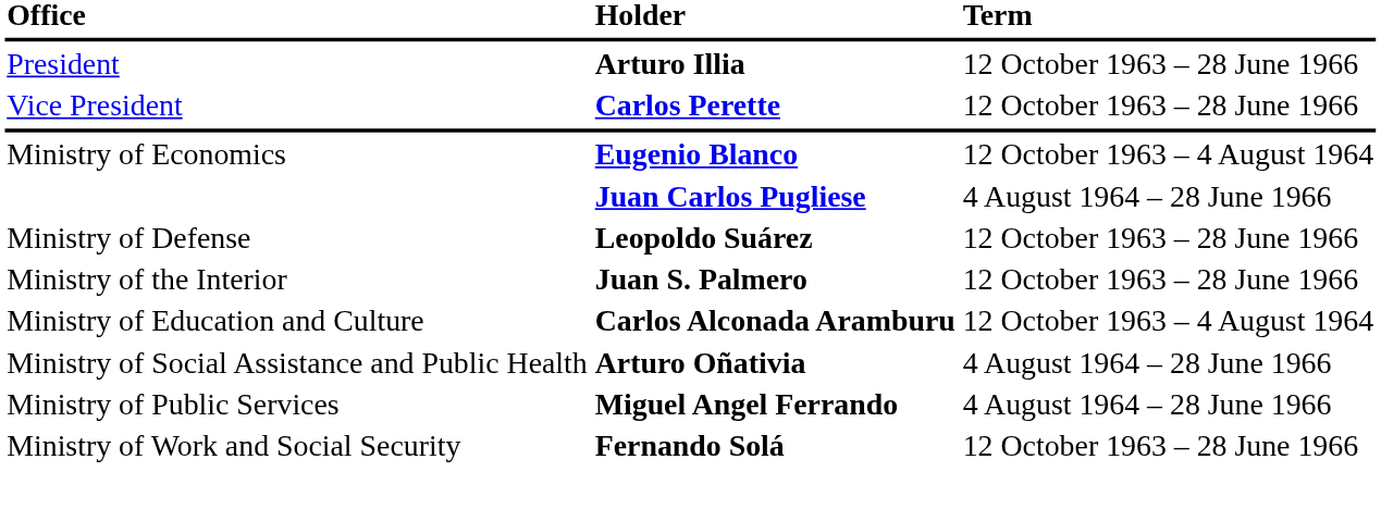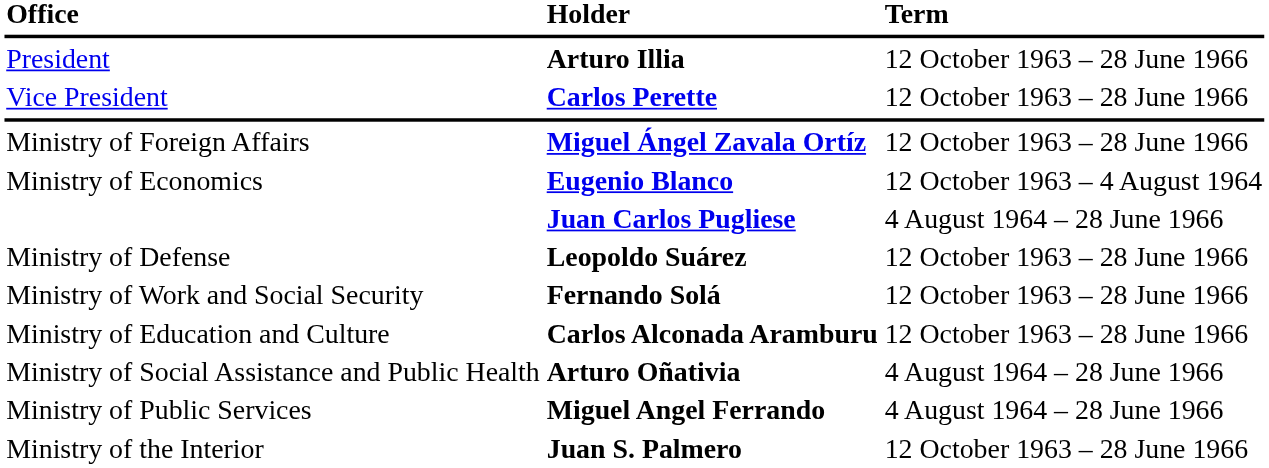+ row: Ministry of Foreign Affairs | Miguel Ángel Zavala Ortíz | 12 October 1963 – 28 June 1966
rows swapped: Ministry of the Interior <-> Ministry of Work and Social Security
Ministry of Education and Culture | column 3: 12 October 1963 – 4 August 1964 -> 12 October 1963 – 28 June 1966
